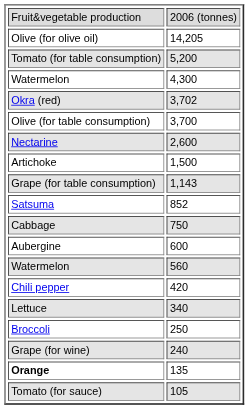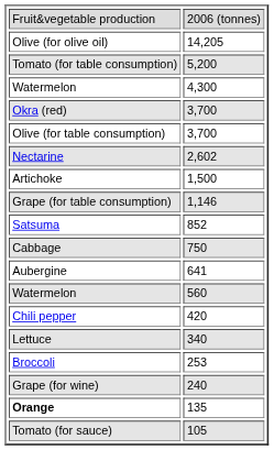row 5 | column 2: 3,702 -> 3,700
row 7 | column 2: 2,600 -> 2,602
row 9 | column 2: 1,143 -> 1,146
row 12 | column 2: 600 -> 641
row 16 | column 2: 250 -> 253
